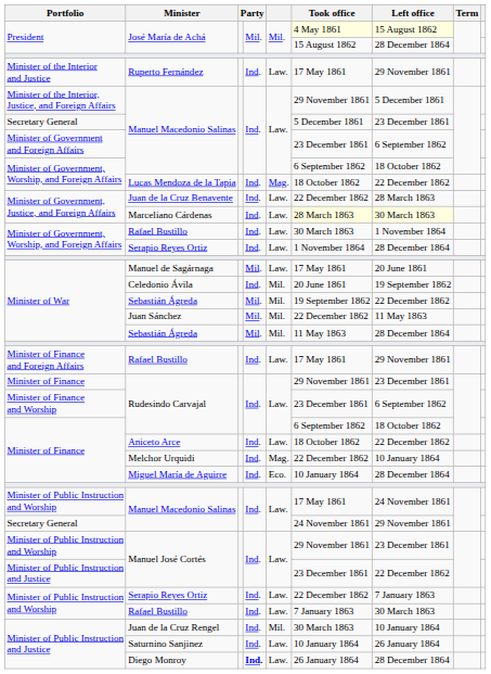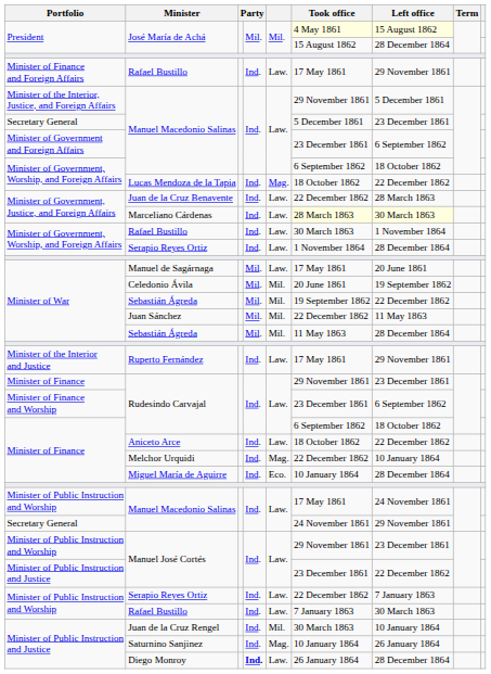rows swapped: Ruperto Fernández <-> Minister of Finance and Foreign Affairs / Rafael Bustillo
Celedonio Ávila | column 4: Ind. -> Mil.
Saturnino Sanjinez | column 5: Law. -> Mag.
